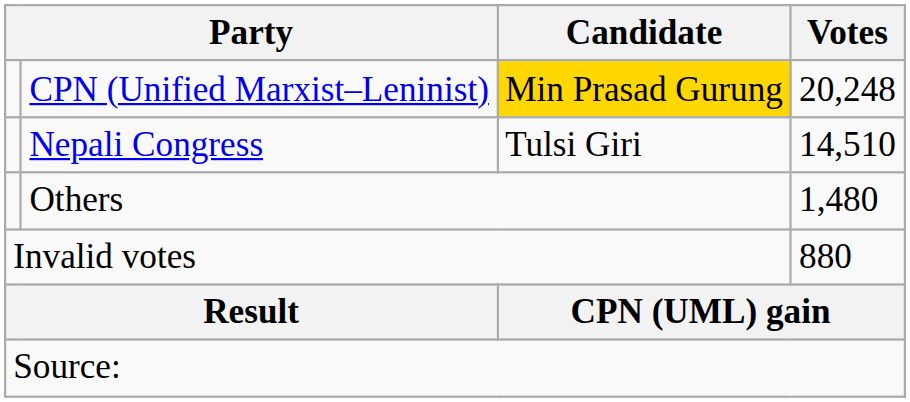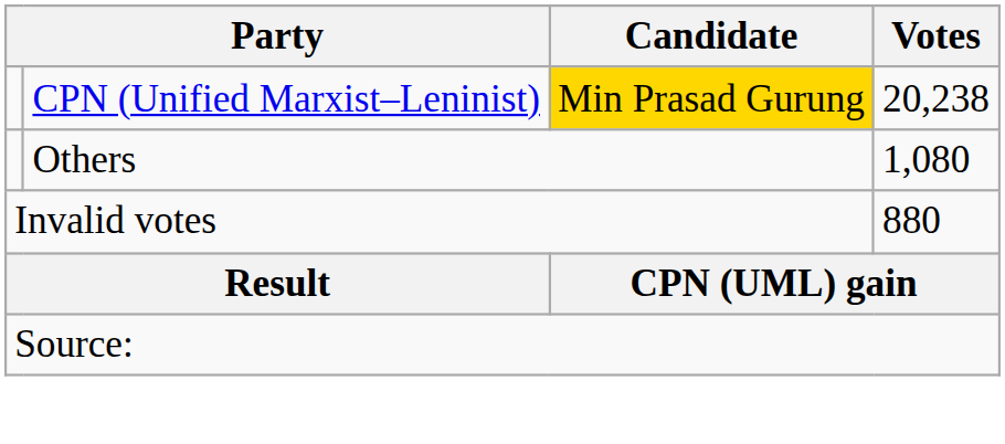CPN (Unified Marxist–Leninist) | Votes: 20,248 -> 20,238
- row: Nepali Congress | Tulsi Giri | 14,510
Others | Votes: 1,480 -> 1,080
